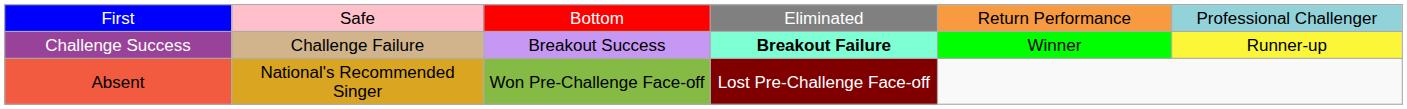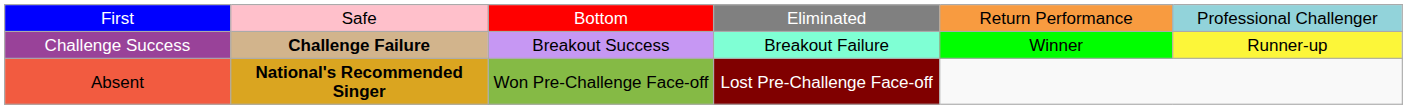Challenge Success | column 2: normal -> bold
Challenge Success | column 4: bold -> normal
Absent | column 2: normal -> bold
